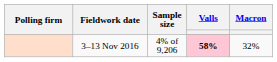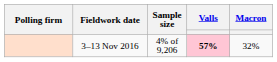3–13 Nov 2016 | Valls: 58% -> 57%
